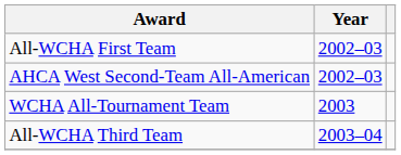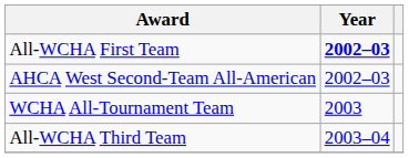row 2 | Year: normal -> bold
